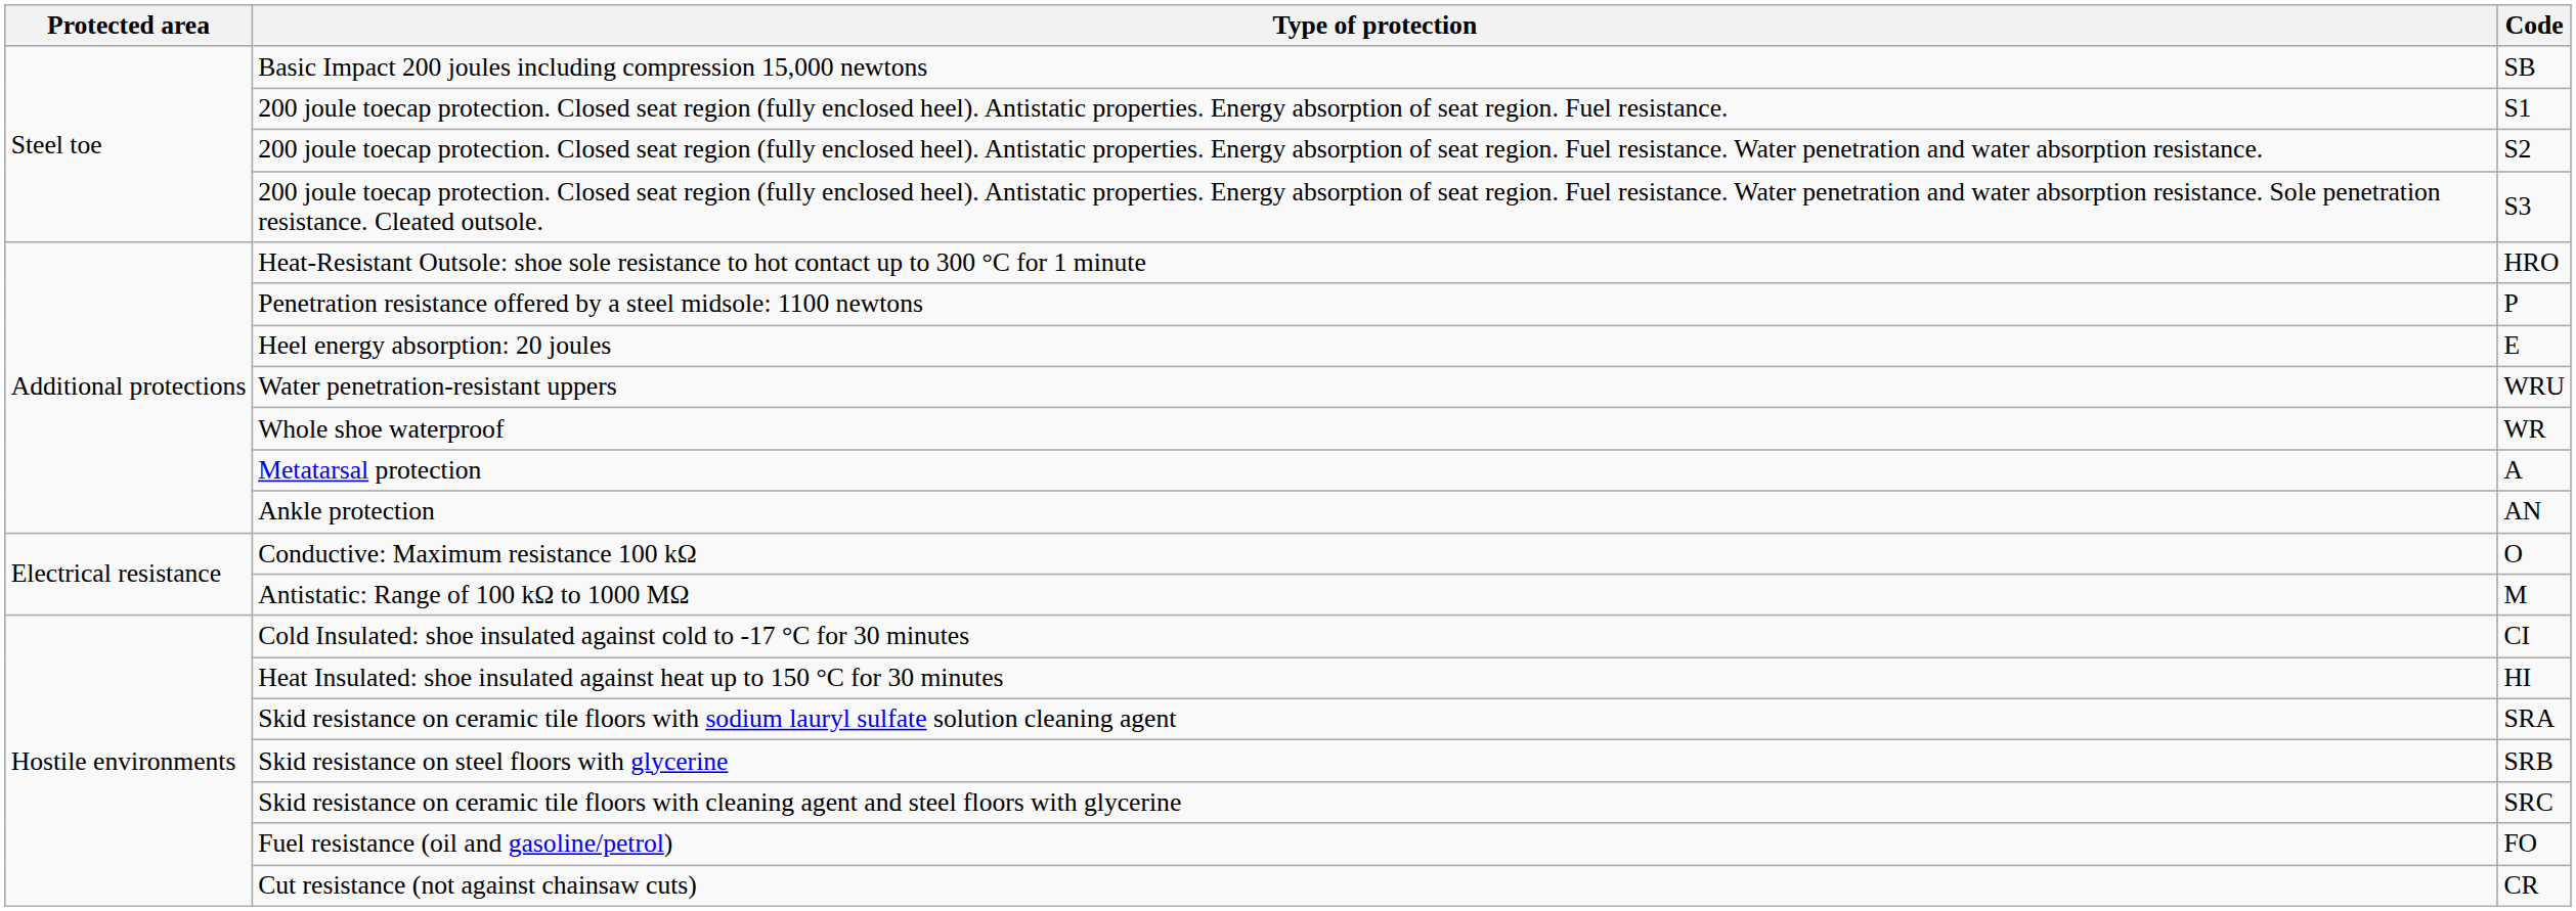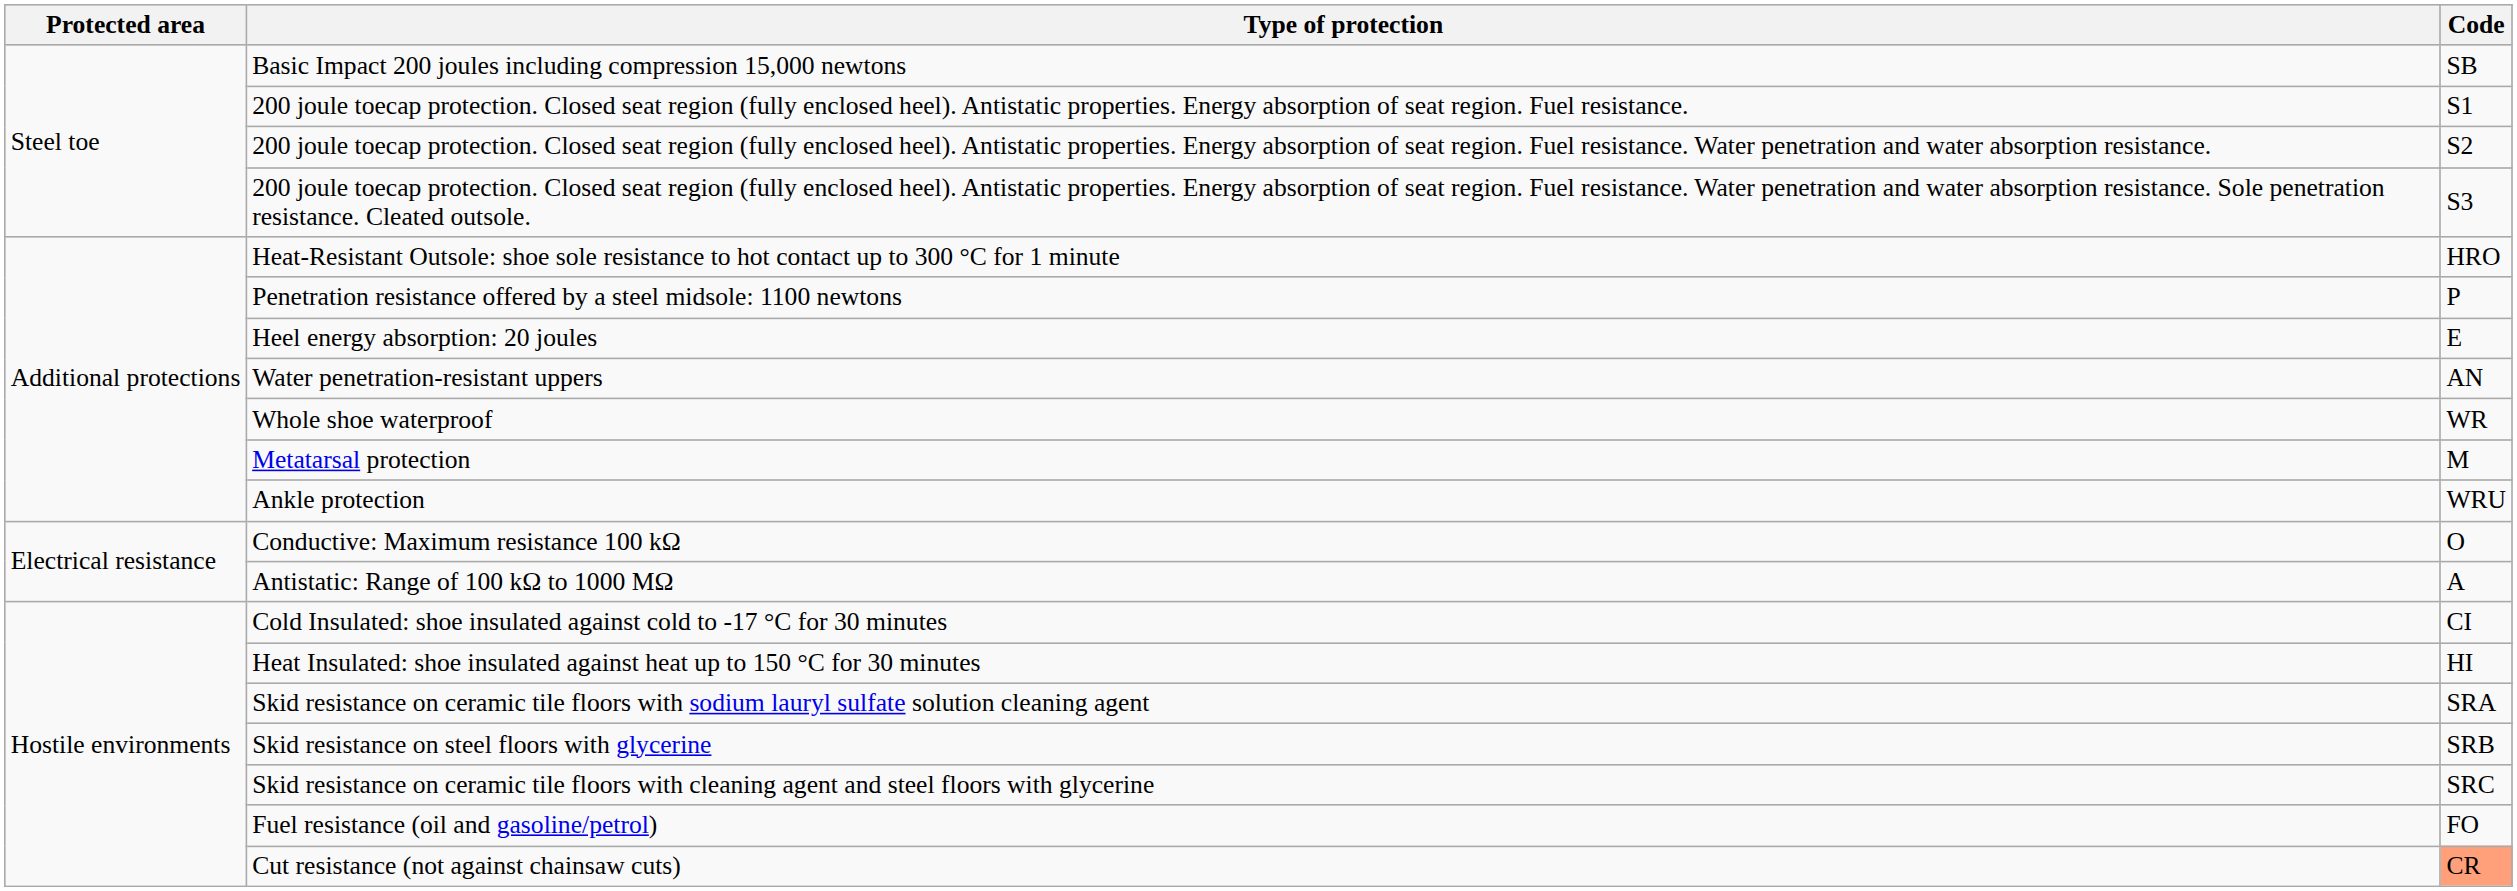Water penetration-resistant uppers | Code: WRU -> AN
Metatarsal protection | Code: A -> M
Ankle protection | Code: AN -> WRU
Antistatic: Range of 100 kΩ to 1000 MΩ | Code: M -> A
Cut resistance (not against chainsaw cuts) | Code: no background -> lightsalmon background
